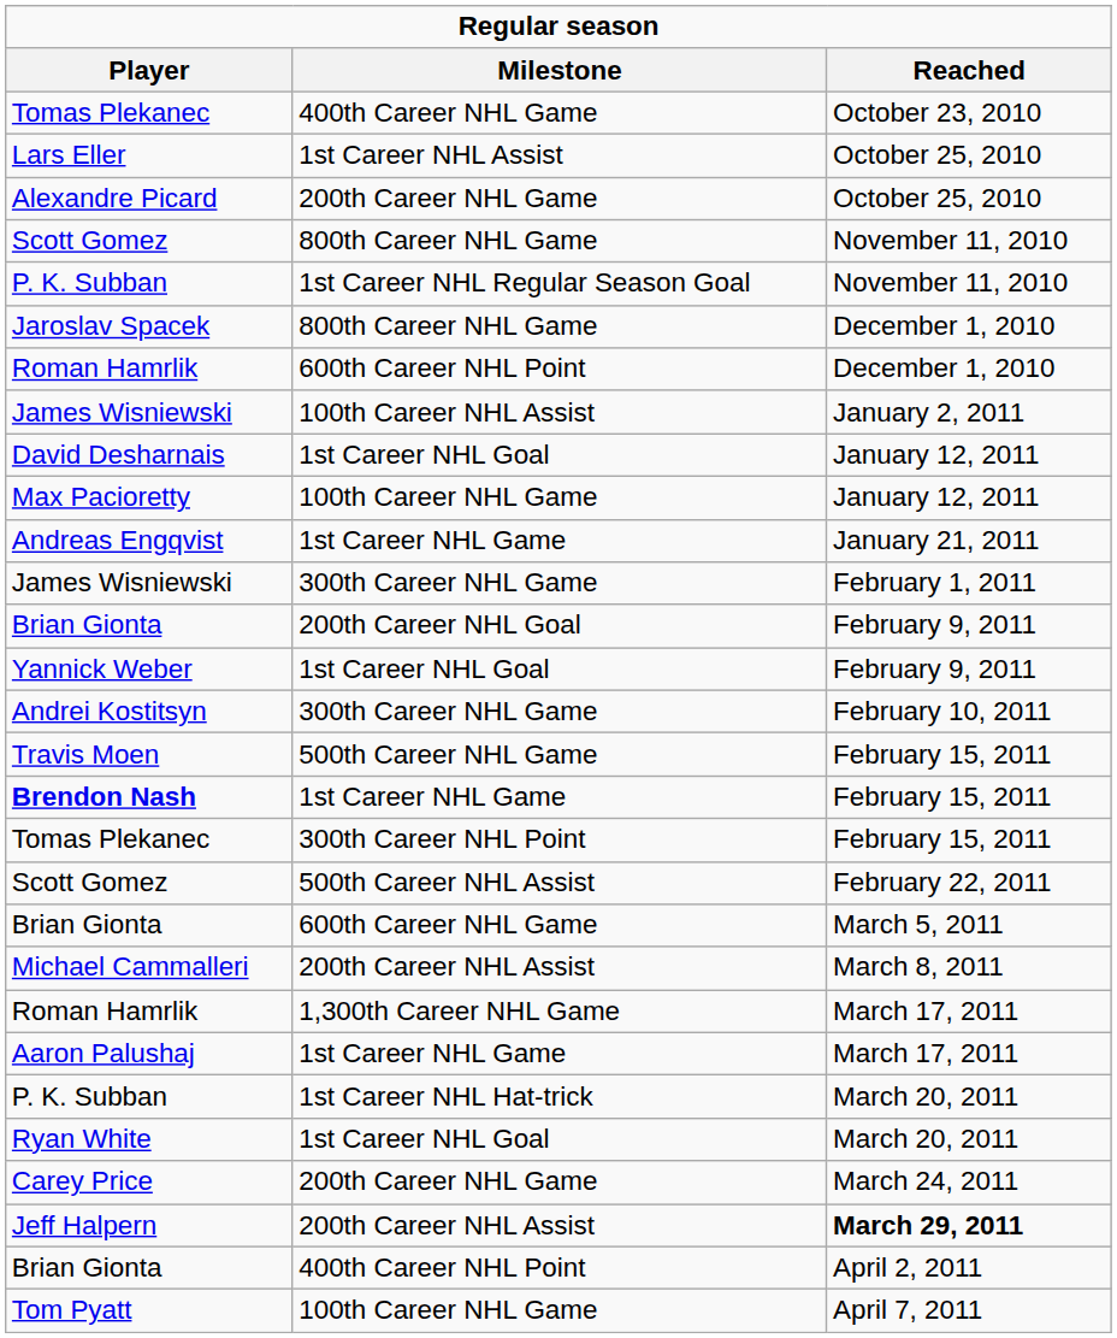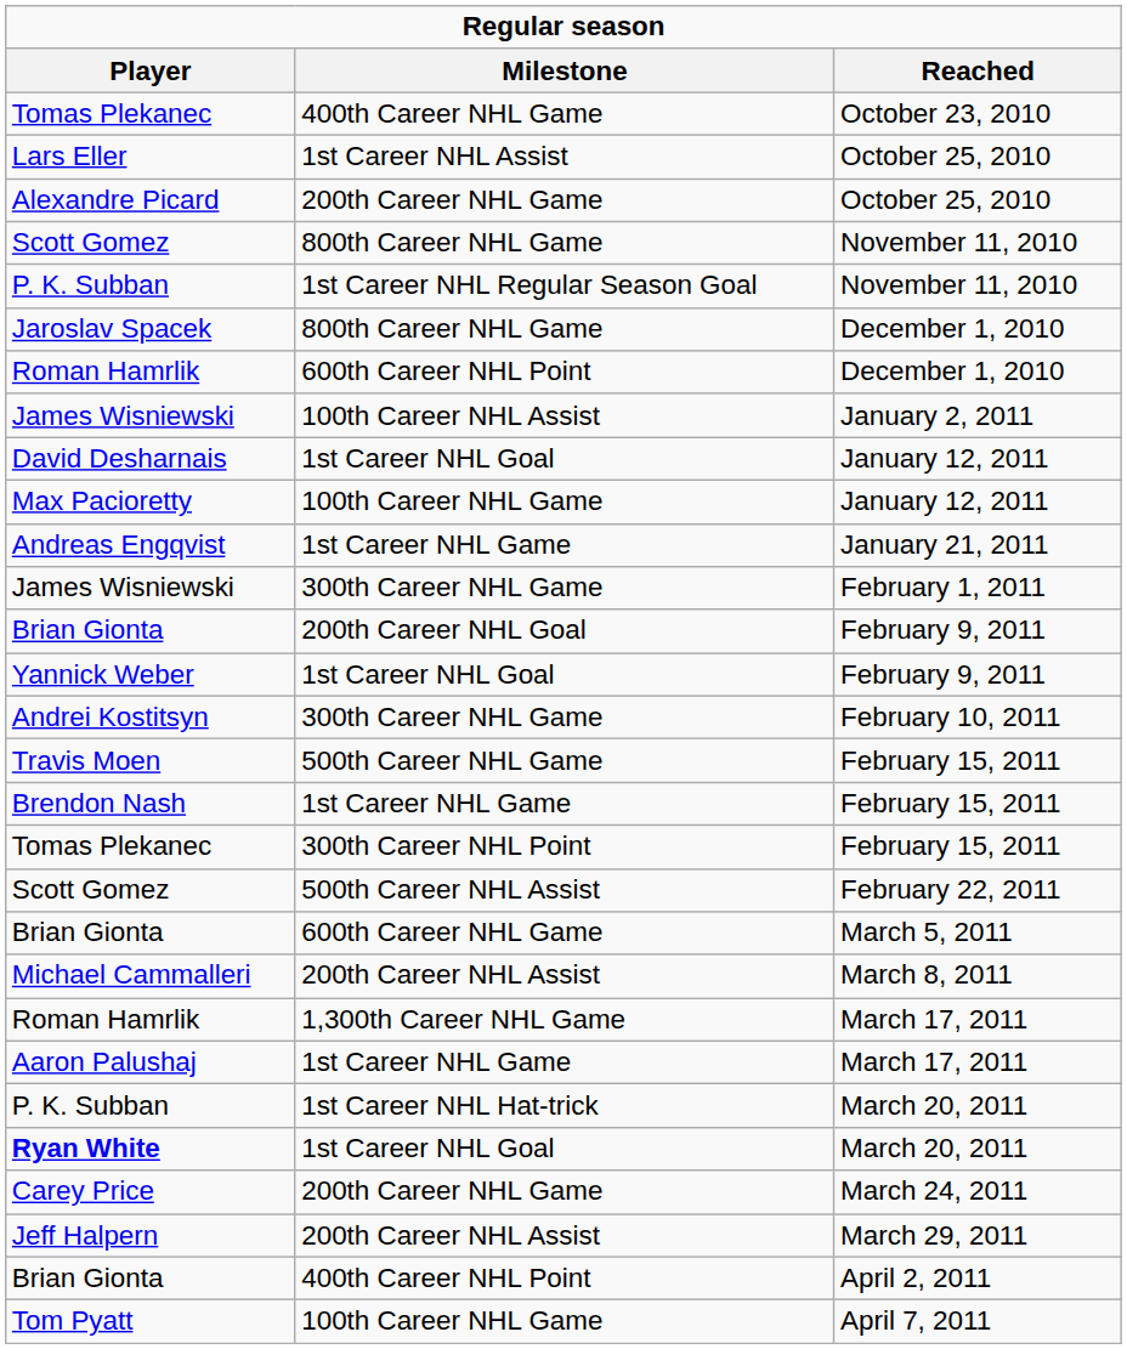row 19 | Player: bold -> normal
row 27 | Player: normal -> bold
row 29 | Reached: bold -> normal
